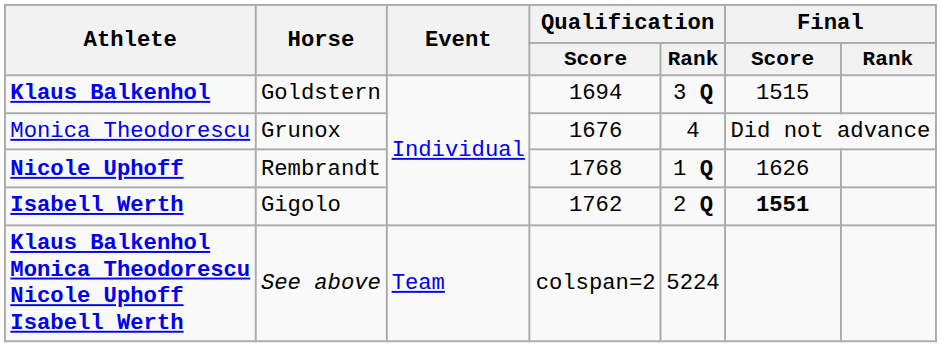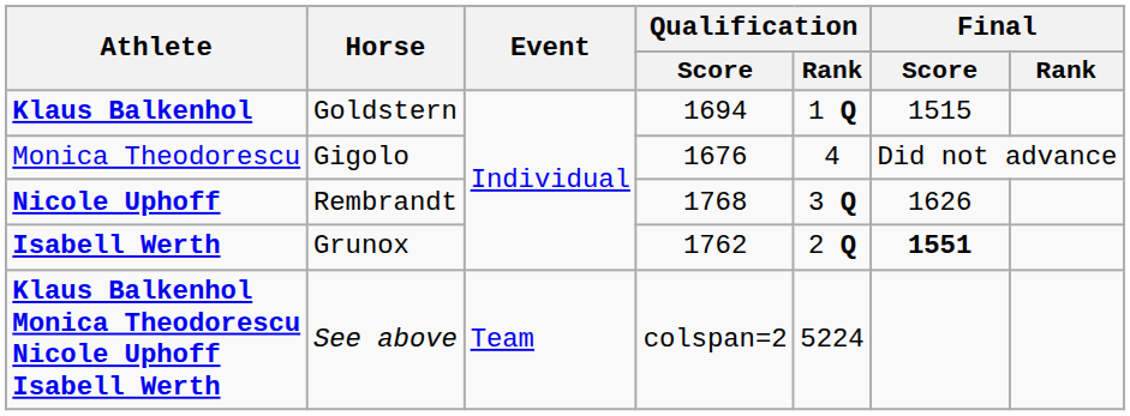Klaus Balkenhol | Qualification / Rank: 3 Q -> 1 Q
Monica Theodorescu | Horse: Grunox -> Gigolo
Nicole Uphoff | Qualification / Rank: 1 Q -> 3 Q
Isabell Werth | Horse: Gigolo -> Grunox
